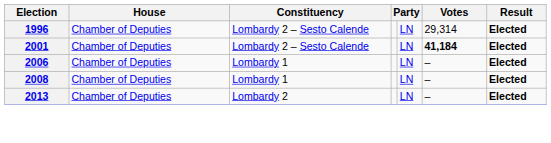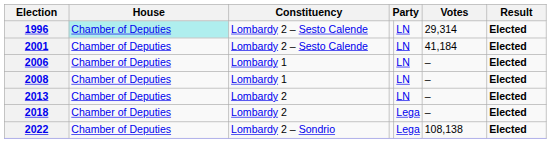1996 | House: no background -> paleturquoise background
2001 | Votes: bold -> normal
+ row: 2018 | Chamber of Deputies | Lombardy 2 | Lega | – | Elected
+ row: 2022 | Chamber of Deputies | Lombardy 2 – Sondrio | Lega | 108,138 | Elected
